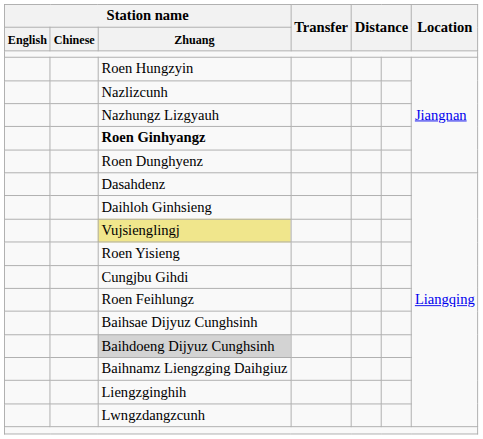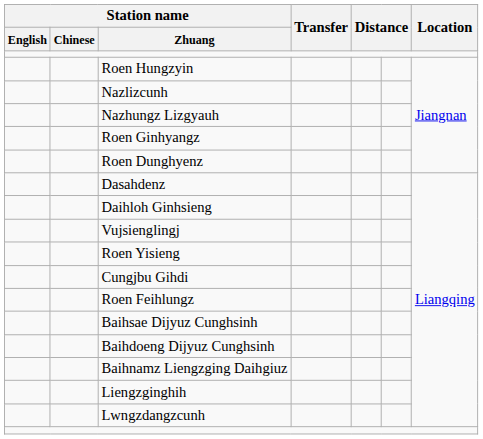Roen Ginhyangz | Station name / Zhuang: bold -> normal
Vujsienglingj | Station name / Zhuang: khaki background -> no background
Baihdoeng Dijyuz Cunghsinh | Station name / Zhuang: lightgrey background -> no background
